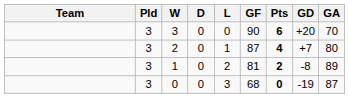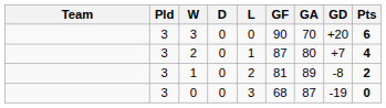columns swapped: GA <-> Pts
